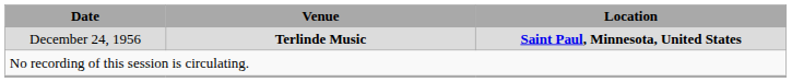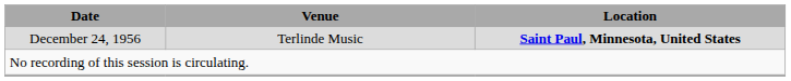December 24, 1956 | Venue: bold -> normal
